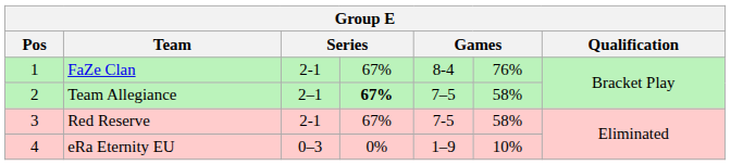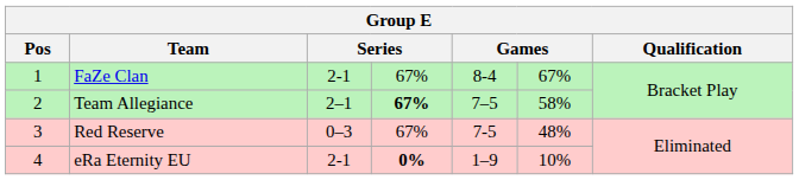FaZe Clan | column 6: 76% -> 67%
Red Reserve | column 3: 2-1 -> 0–3
Red Reserve | column 6: 58% -> 48%
eRa Eternity EU | column 3: 0–3 -> 2-1
eRa Eternity EU | column 4: normal -> bold
